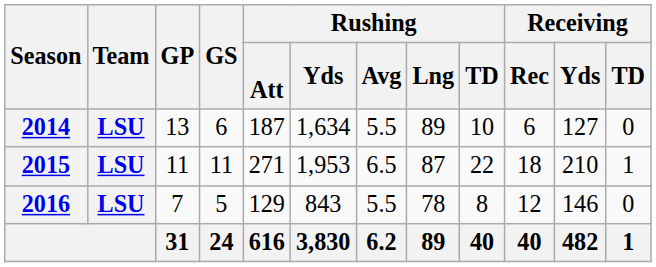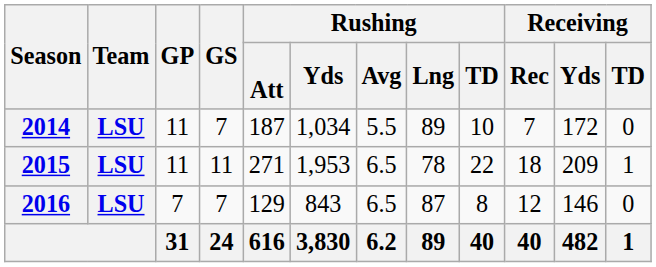2014 | GP: 13 -> 11
2014 | GS: 6 -> 7
2014 | Rushing / Yds: 1,634 -> 1,034
2014 | Receiving / Rec: 6 -> 7
2014 | Receiving / Yds: 127 -> 172
2015 | Rushing / Lng: 87 -> 78
2015 | Receiving / Yds: 210 -> 209
2016 | GS: 5 -> 7
2016 | Rushing / Avg: 5.5 -> 6.5
2016 | Rushing / Lng: 78 -> 87
